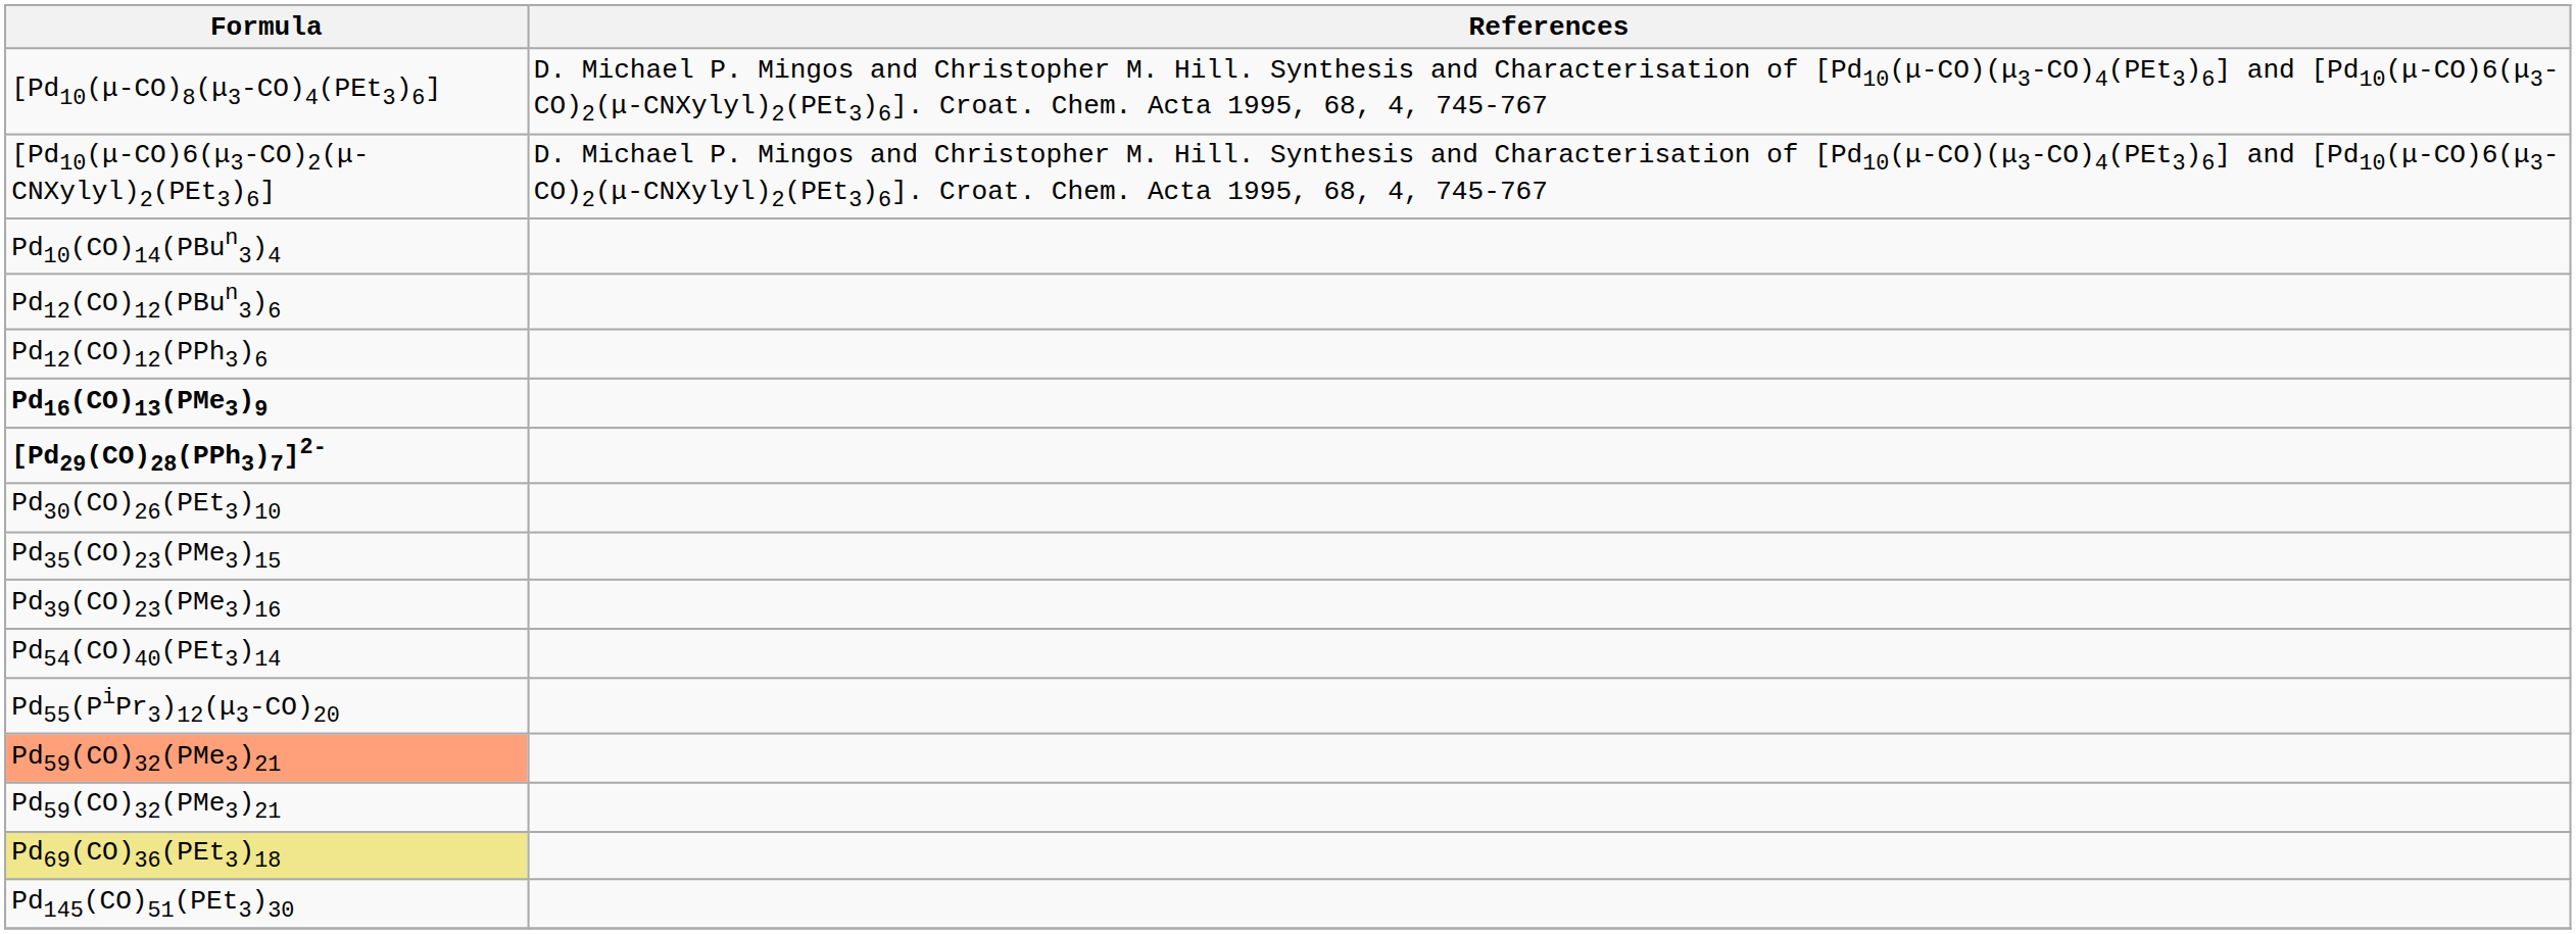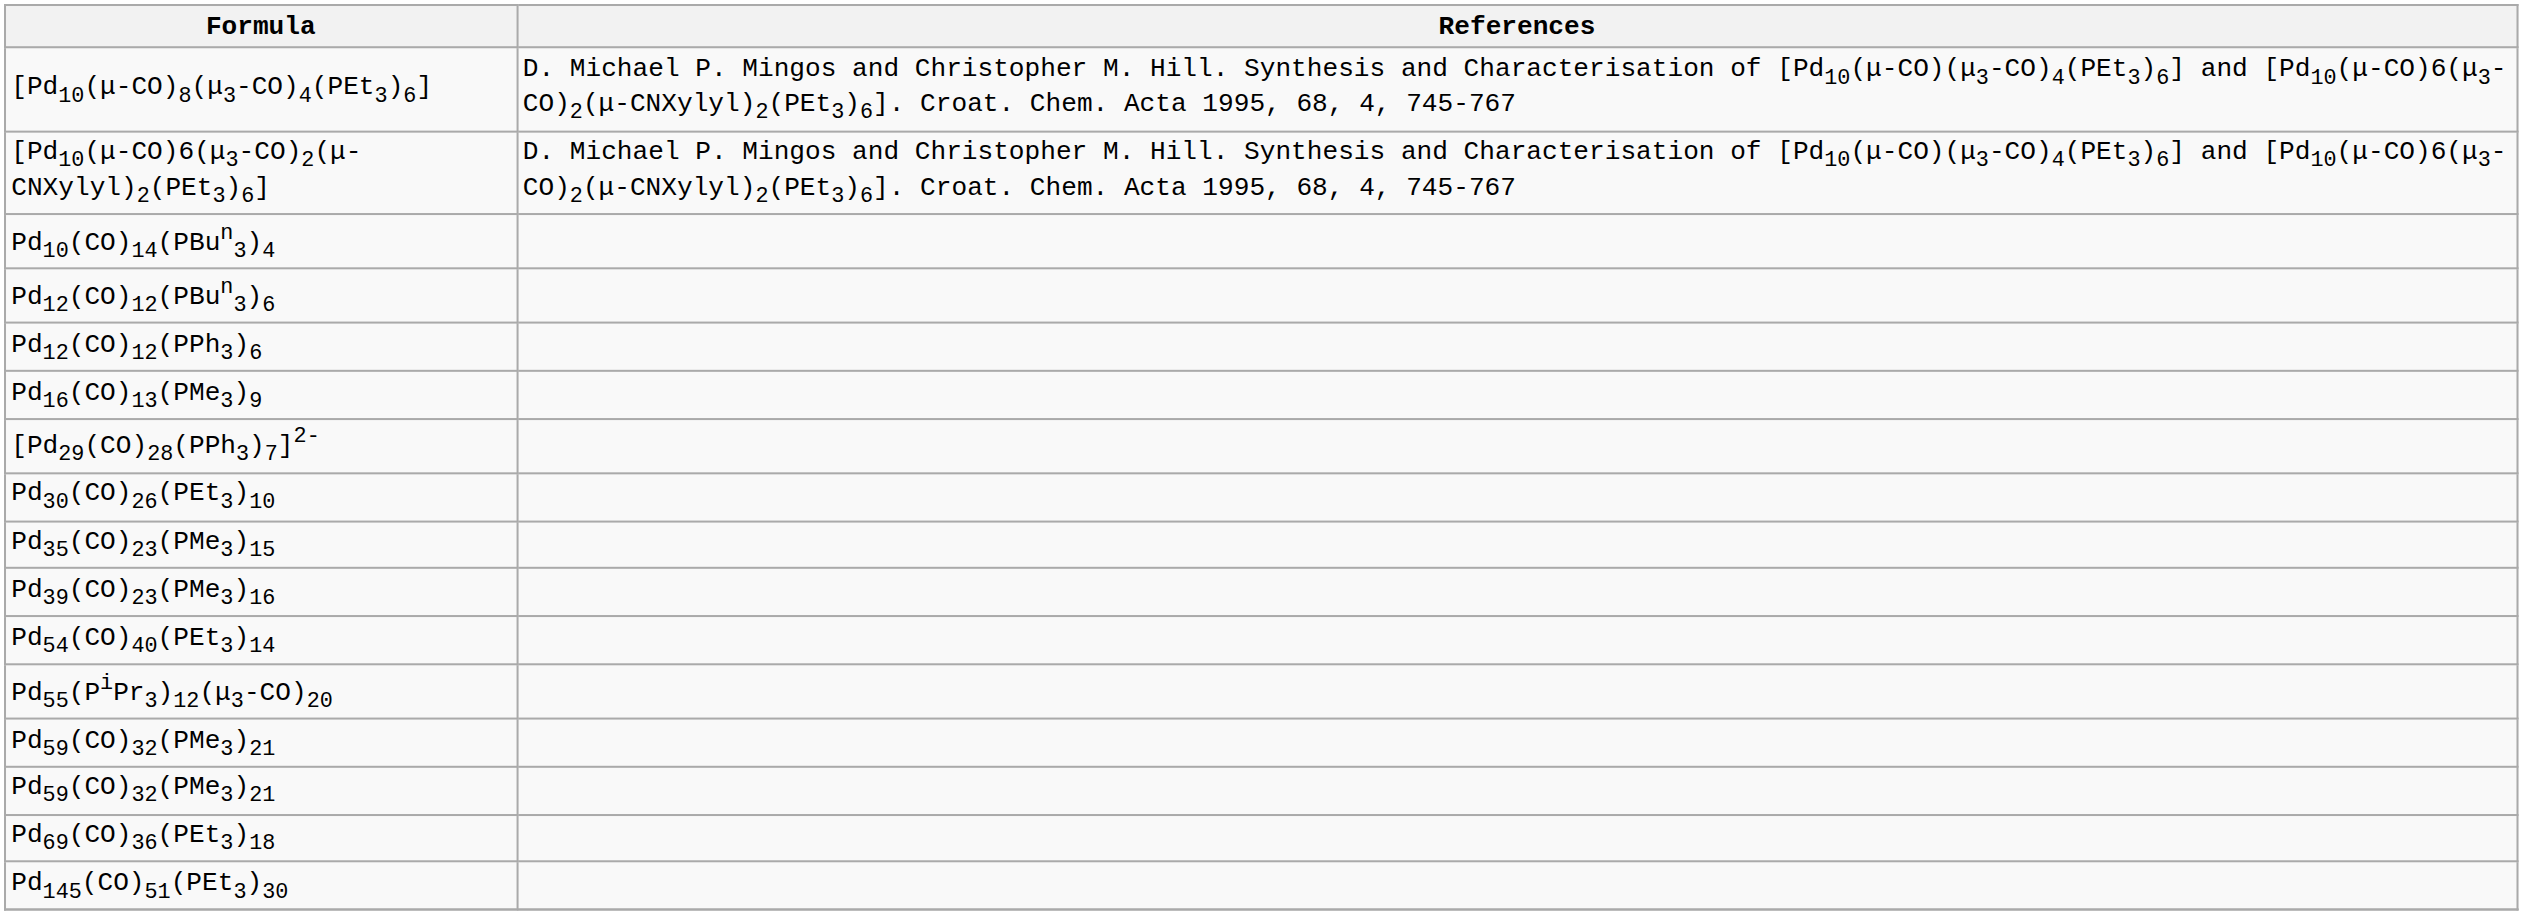row 7 | Formula: bold -> normal
row 8 | Formula: bold -> normal
row 14 | Formula: lightsalmon background -> no background
row 16 | Formula: khaki background -> no background
